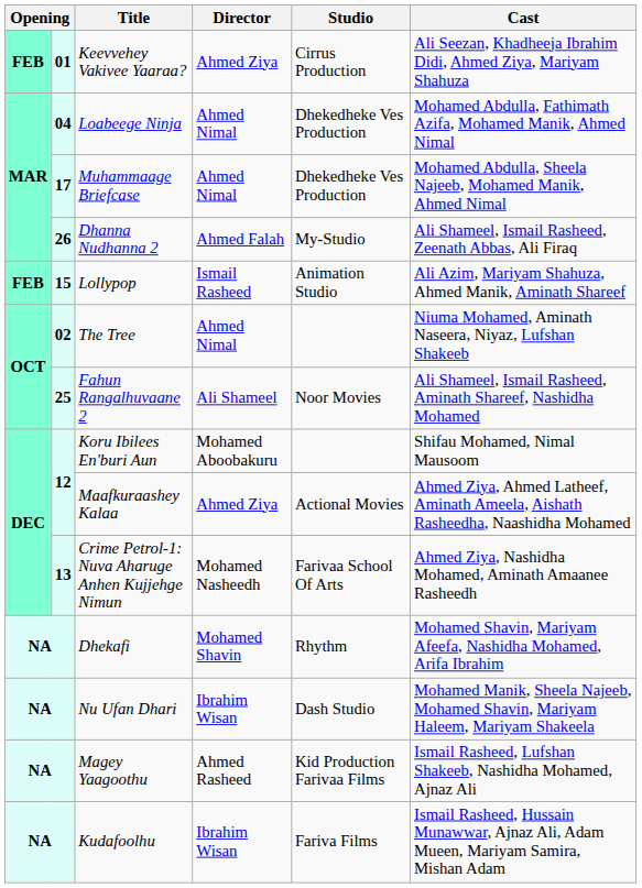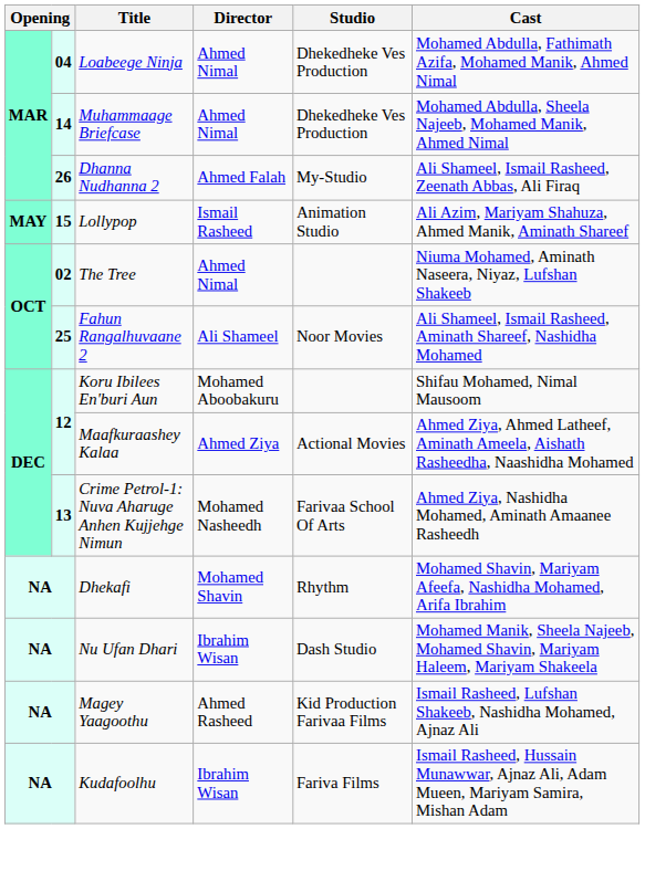- row: FEB | 01 | Keevvehey Vakivee Yaaraa? | Ahmed Ziya | Cirrus Production | Ali Seezan, Khadheeja Ibrahim Didi, Ahmed Ziya, Mariyam Shahuza
Muhammaage Briefcase | column 2: 17 -> 14
Lollypop | column 1: FEB -> MAY
